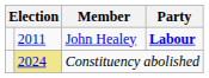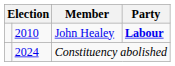John Healey | column 2: 2011 -> 2010
Constituency abolished | column 2: khaki background -> no background
